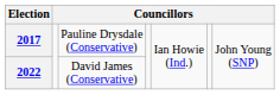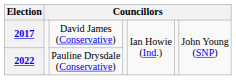2017 | column 3: Pauline Drysdale (Conservative) -> David James (Conservative)
2022 | column 3: David James (Conservative) -> Pauline Drysdale (Conservative)
